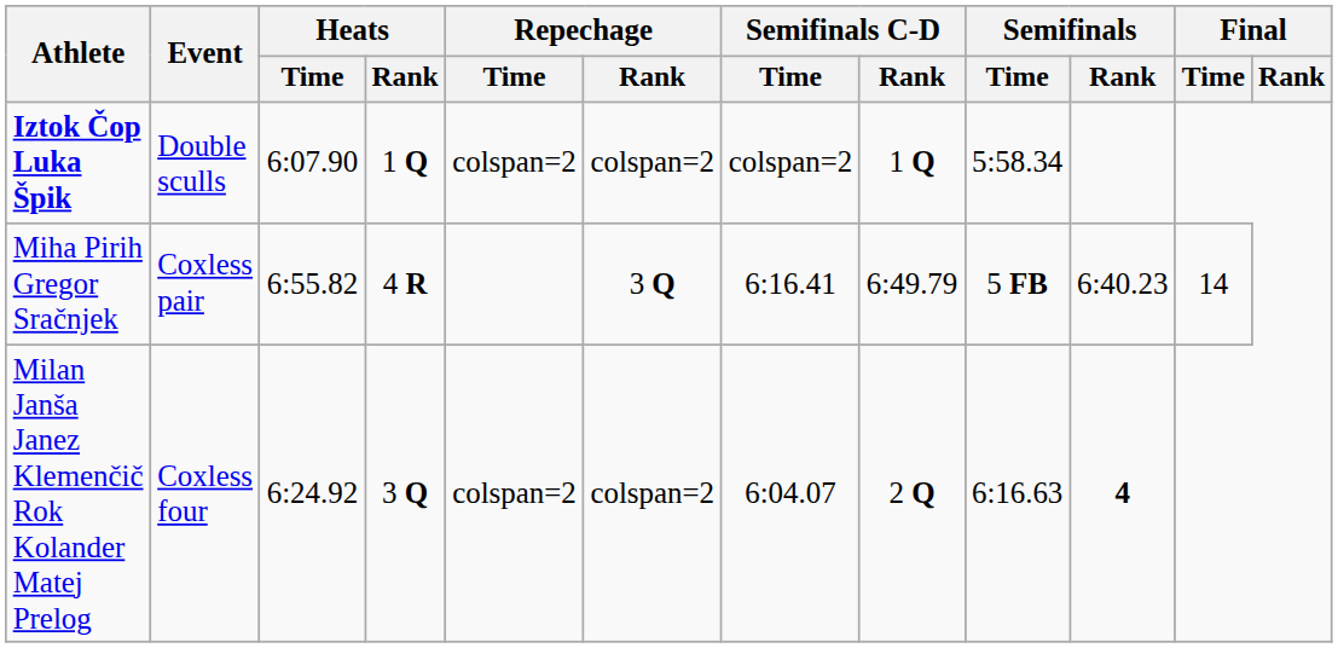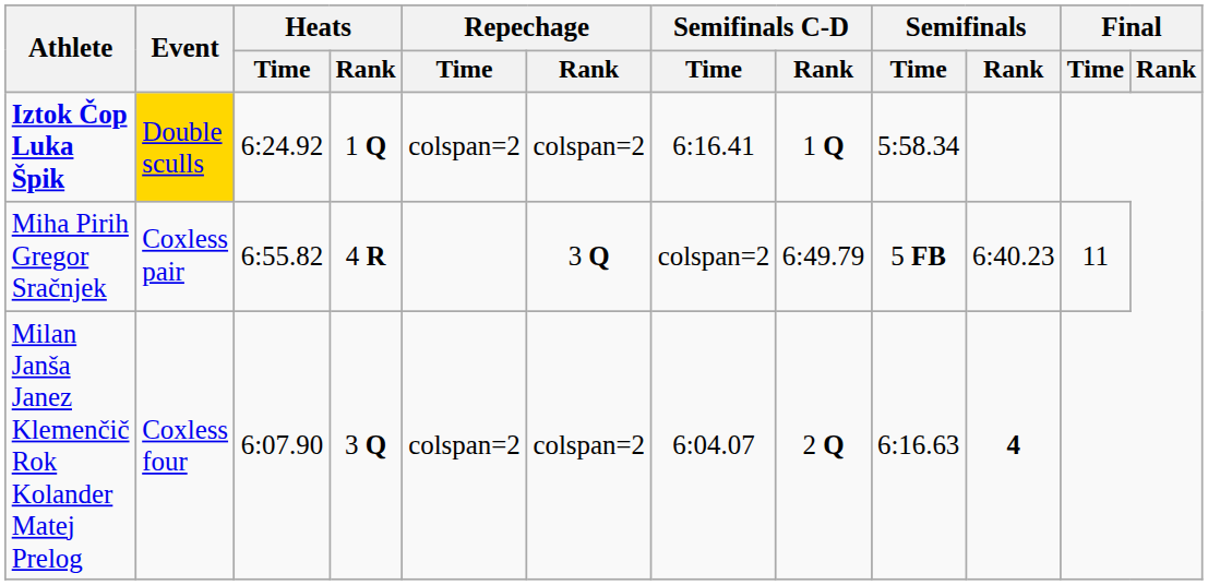Iztok Čop Luka Špik | Event: no background -> gold background
Iztok Čop Luka Špik | Heats / Time: 6:07.90 -> 6:24.92
Iztok Čop Luka Špik | Semifinals C-D / Time: colspan=2 -> 6:16.41
Miha Pirih Gregor Sračnjek | Semifinals C-D / Time: 6:16.41 -> colspan=2
Miha Pirih Gregor Sračnjek | Final / Time: 14 -> 11
Milan Janša Janez Klemenčič Rok Kolander Matej Prelog | Heats / Time: 6:24.92 -> 6:07.90
